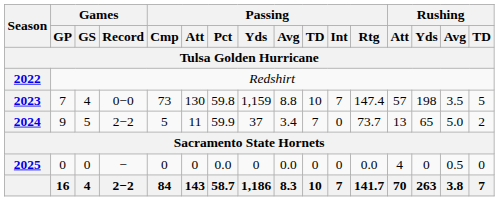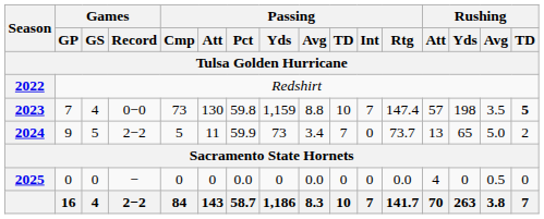2023 | Rushing / TD / Tulsa Golden Hurricane: normal -> bold
2024 | Passing / Yds / Tulsa Golden Hurricane: 37 -> 73
